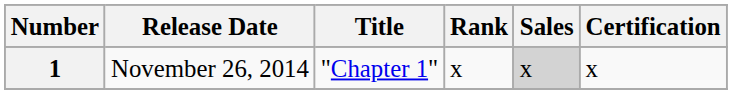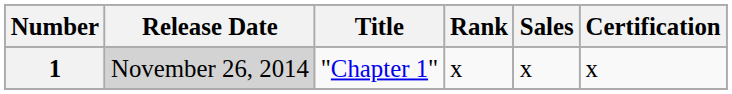1 | Release Date: no background -> lightgrey background
1 | Sales: lightgrey background -> no background
